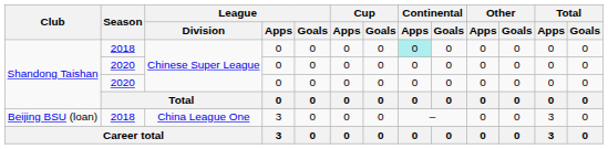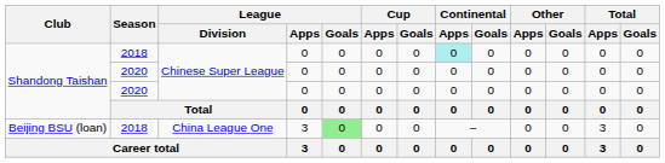Beijing BSU (loan) | League / Goals: no background -> lightgreen background
